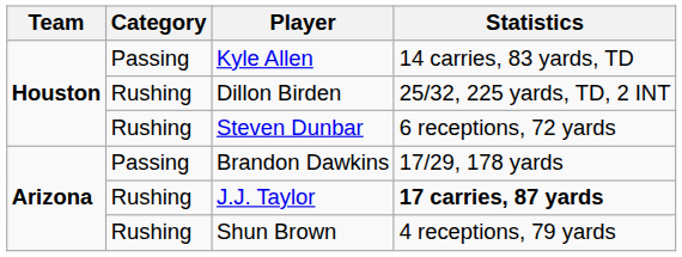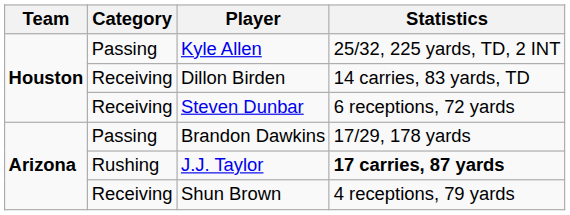Kyle Allen | Statistics: 14 carries, 83 yards, TD -> 25/32, 225 yards, TD, 2 INT
Dillon Birden | Category: Rushing -> Receiving
Dillon Birden | Statistics: 25/32, 225 yards, TD, 2 INT -> 14 carries, 83 yards, TD
Steven Dunbar | Category: Rushing -> Receiving
Shun Brown | Category: Rushing -> Receiving
